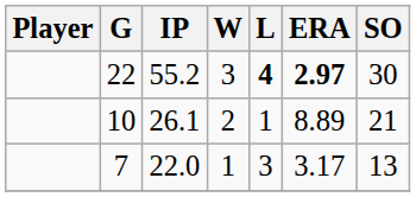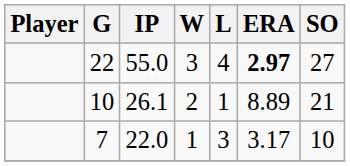22 | IP: 55.2 -> 55.0
22 | L: bold -> normal
22 | SO: 30 -> 27
7 | SO: 13 -> 10
